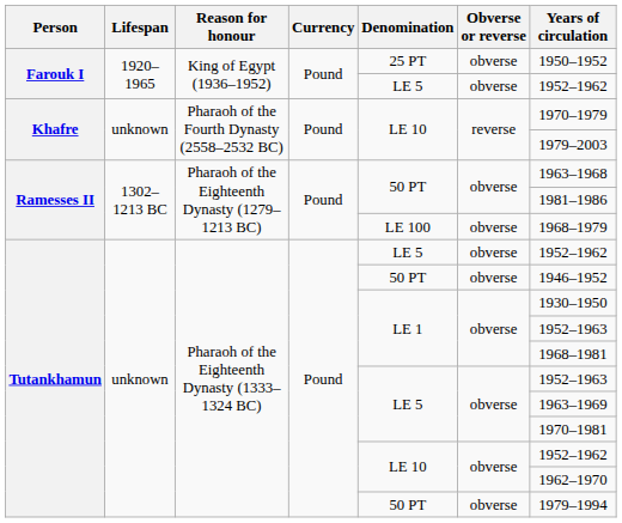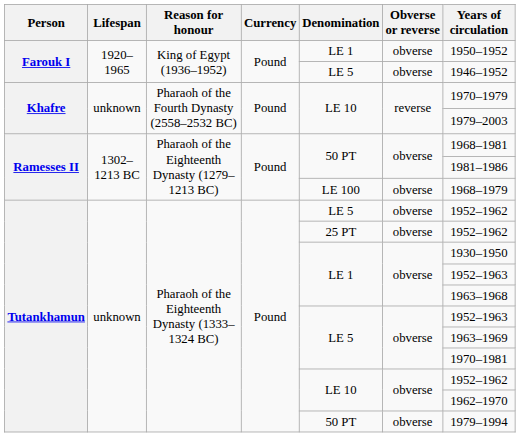row 2 | Denomination: 25 PT -> LE 1
row 3 | Years of circulation: 1952–1962 -> 1946–1952
row 6 | Years of circulation: 1963–1968 -> 1968–1981
row 10 | Denomination: 50 PT -> 25 PT
row 10 | Years of circulation: 1946–1952 -> 1952–1962
row 13 | Years of circulation: 1968–1981 -> 1963–1968
